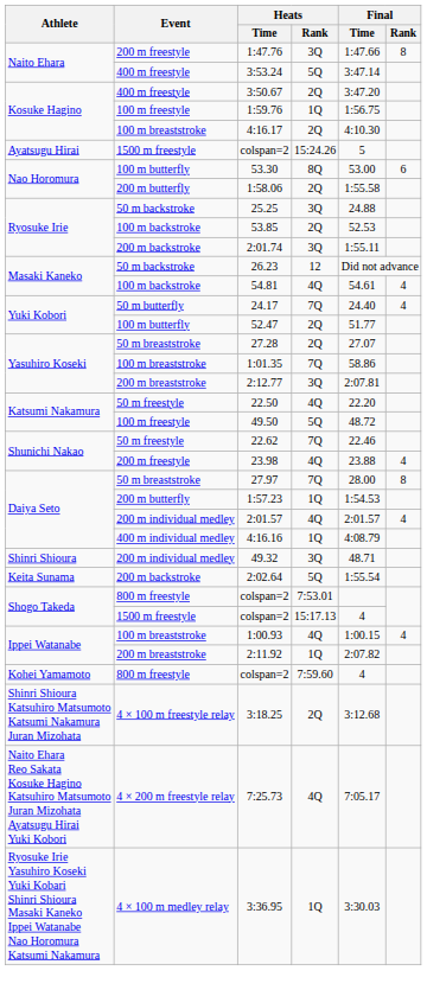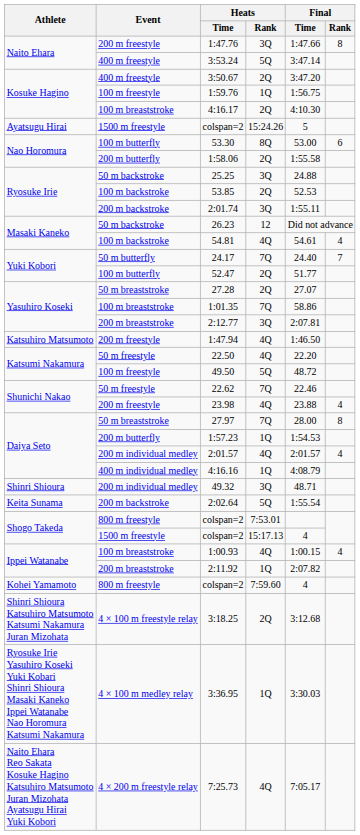24.17 | Final / Rank: 4 -> 7
+ row: Katsuhiro Matsumoto | 200 m freestyle | 1:47.94 | 4Q | 1:46.50
rows swapped: 7:25.73 <-> 3:36.95
